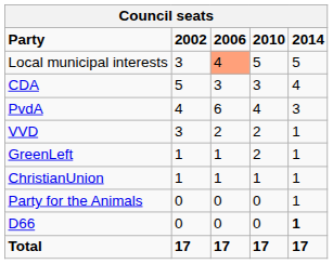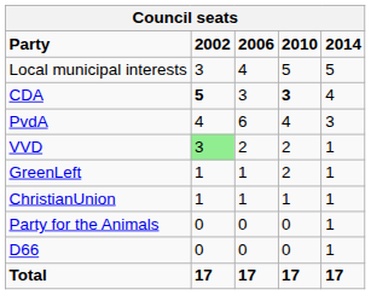Local municipal interests | 2006: lightsalmon background -> no background
CDA | 2002: normal -> bold
CDA | 2010: normal -> bold
VVD | 2002: no background -> lightgreen background
D66 | 2014: bold -> normal
